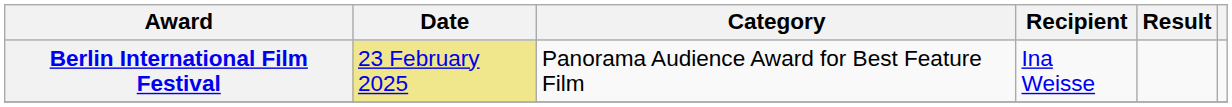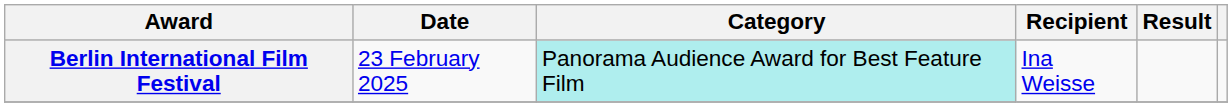Berlin International Film Festival | Date: khaki background -> no background
Berlin International Film Festival | Category: no background -> paleturquoise background
